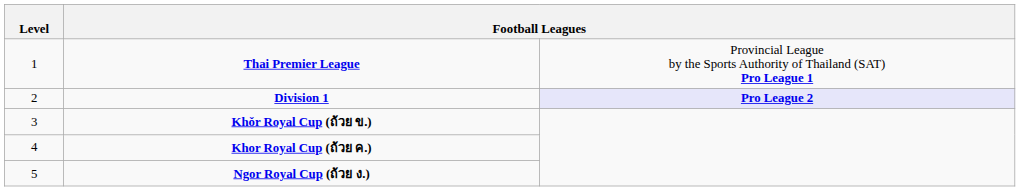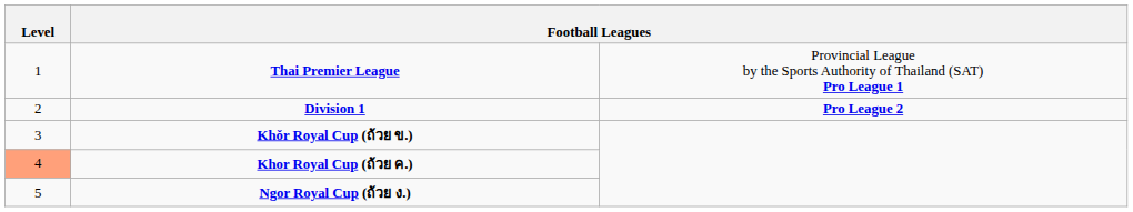Division 1 | column 3: lavender background -> no background
Khor Royal Cup (ถ้วย ค.) | Level: no background -> lightsalmon background
